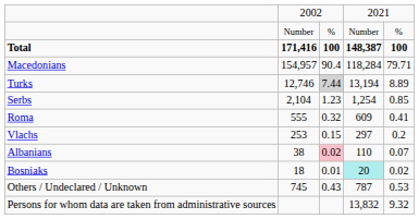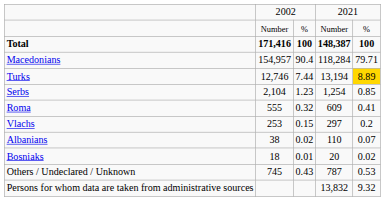Turks | column 3: lightgrey background -> no background
Turks | column 5: no background -> gold background
Albanians | column 3: pink background -> no background
Bosniaks | column 4: paleturquoise background -> no background
